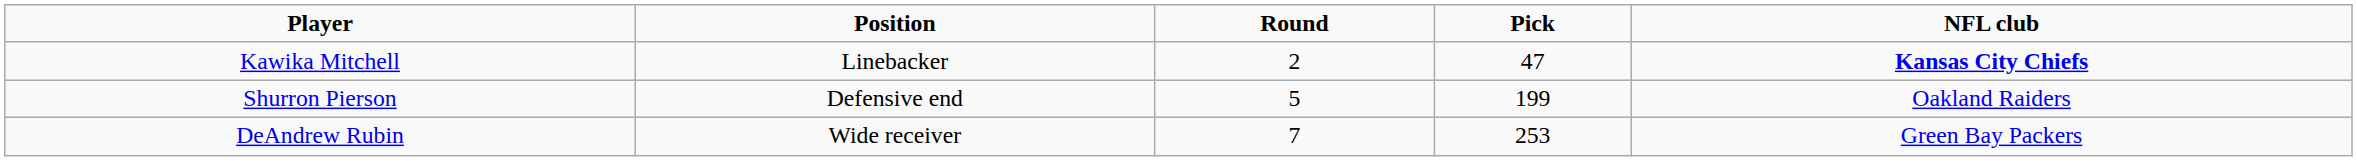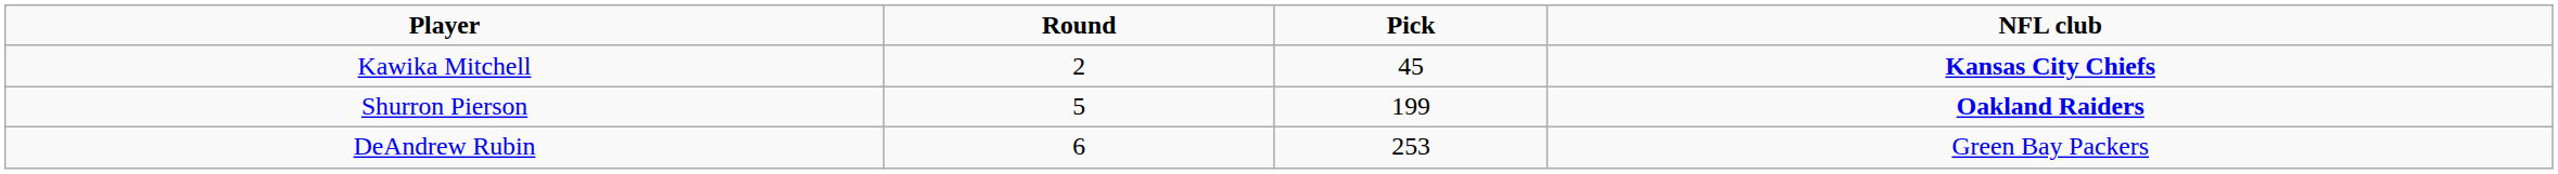- column: Position | Linebacker | Defensive end | Wide receiver
Kawika Mitchell | Pick: 47 -> 45
Shurron Pierson | NFL club: normal -> bold
DeAndrew Rubin | Round: 7 -> 6
